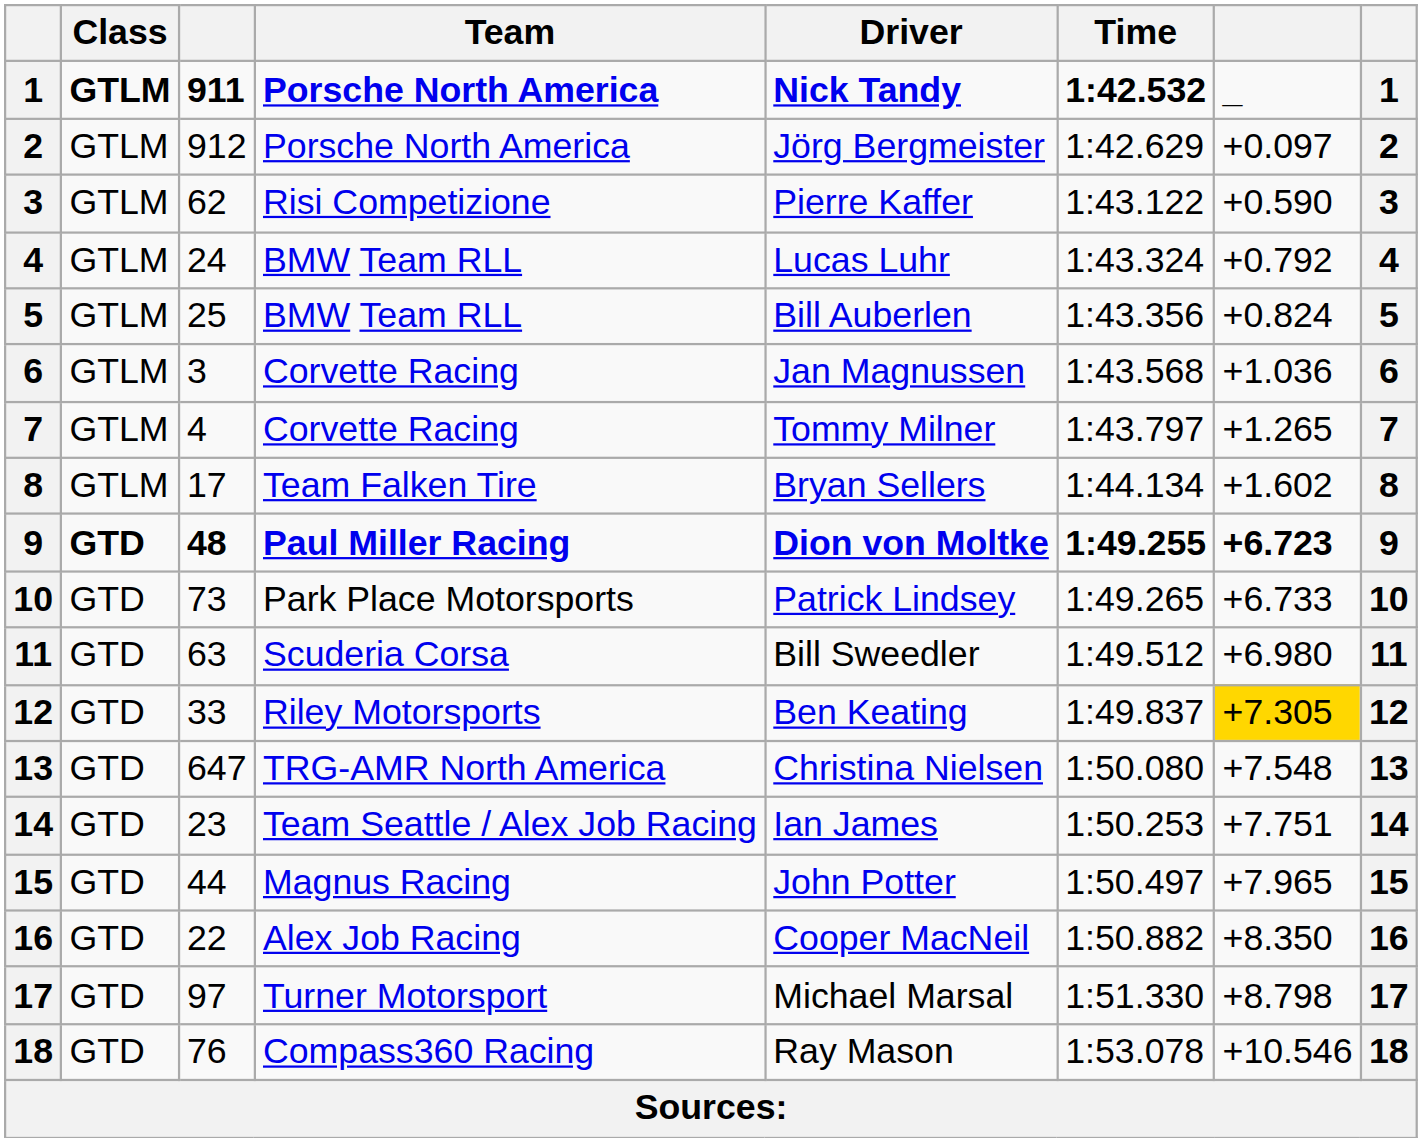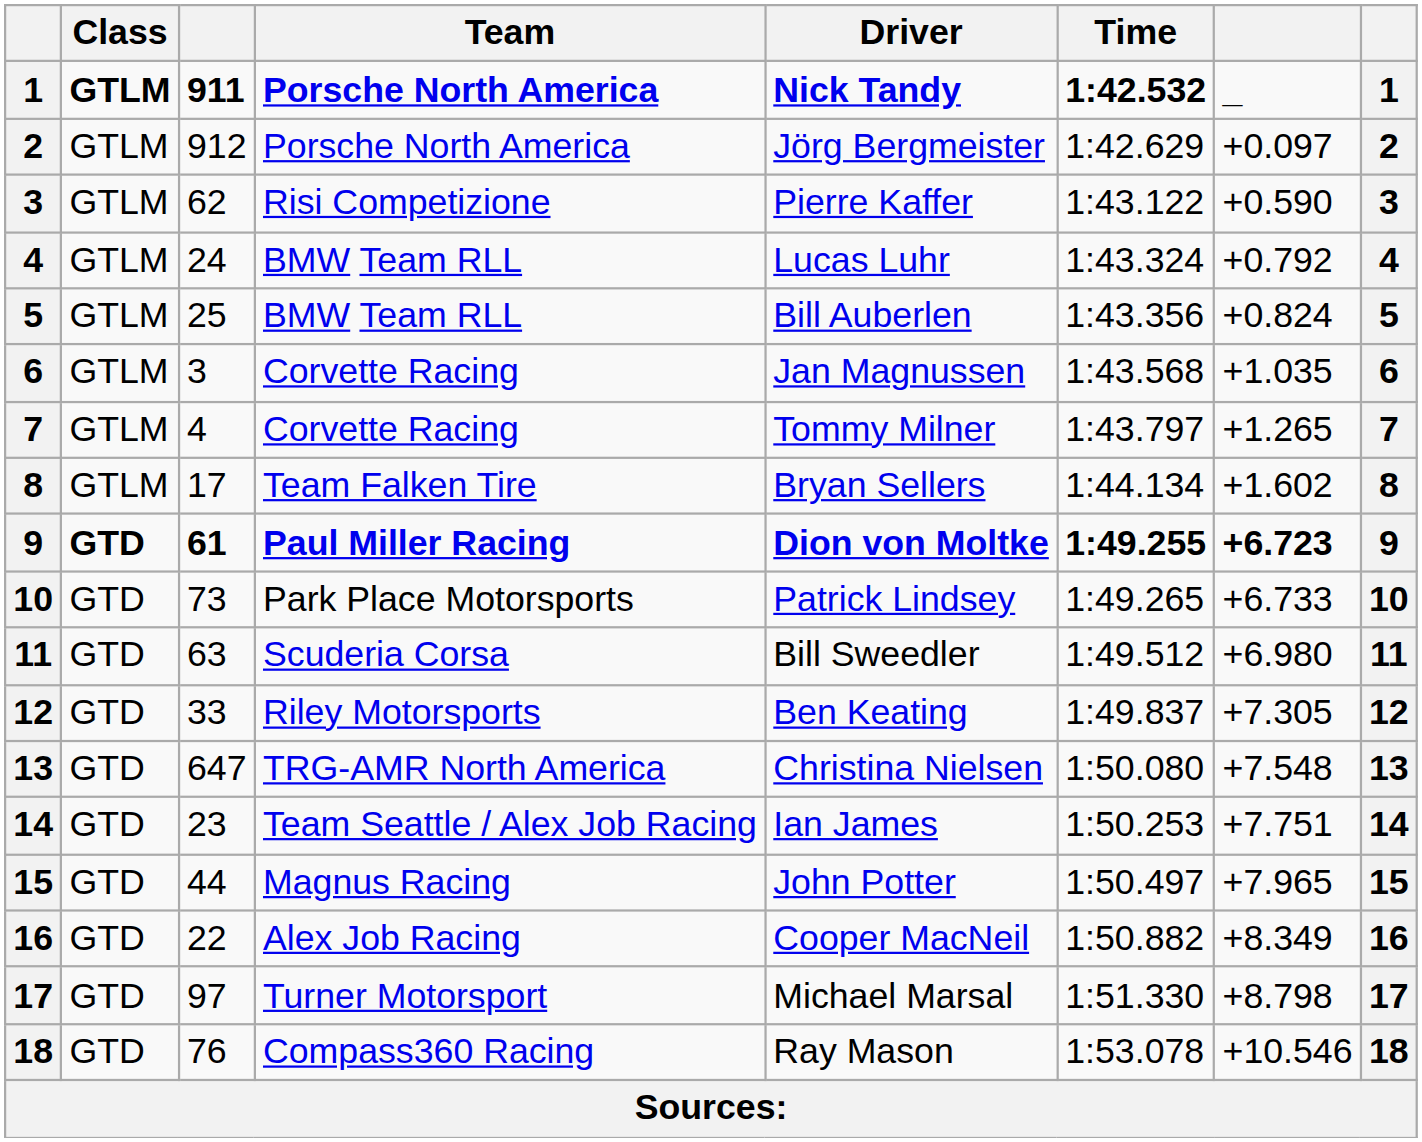row 7 | column 7: +1.036 -> +1.035
row 10 | column 3: 48 -> 61
row 13 | column 7: gold background -> no background
row 17 | column 7: +8.350 -> +8.349
